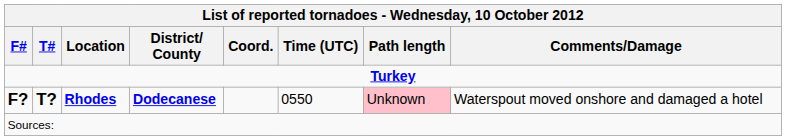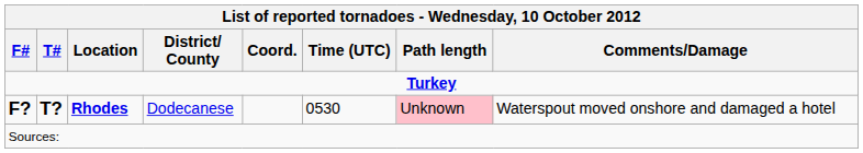F? | District/ County: bold -> normal
F? | Time (UTC): 0550 -> 0530
